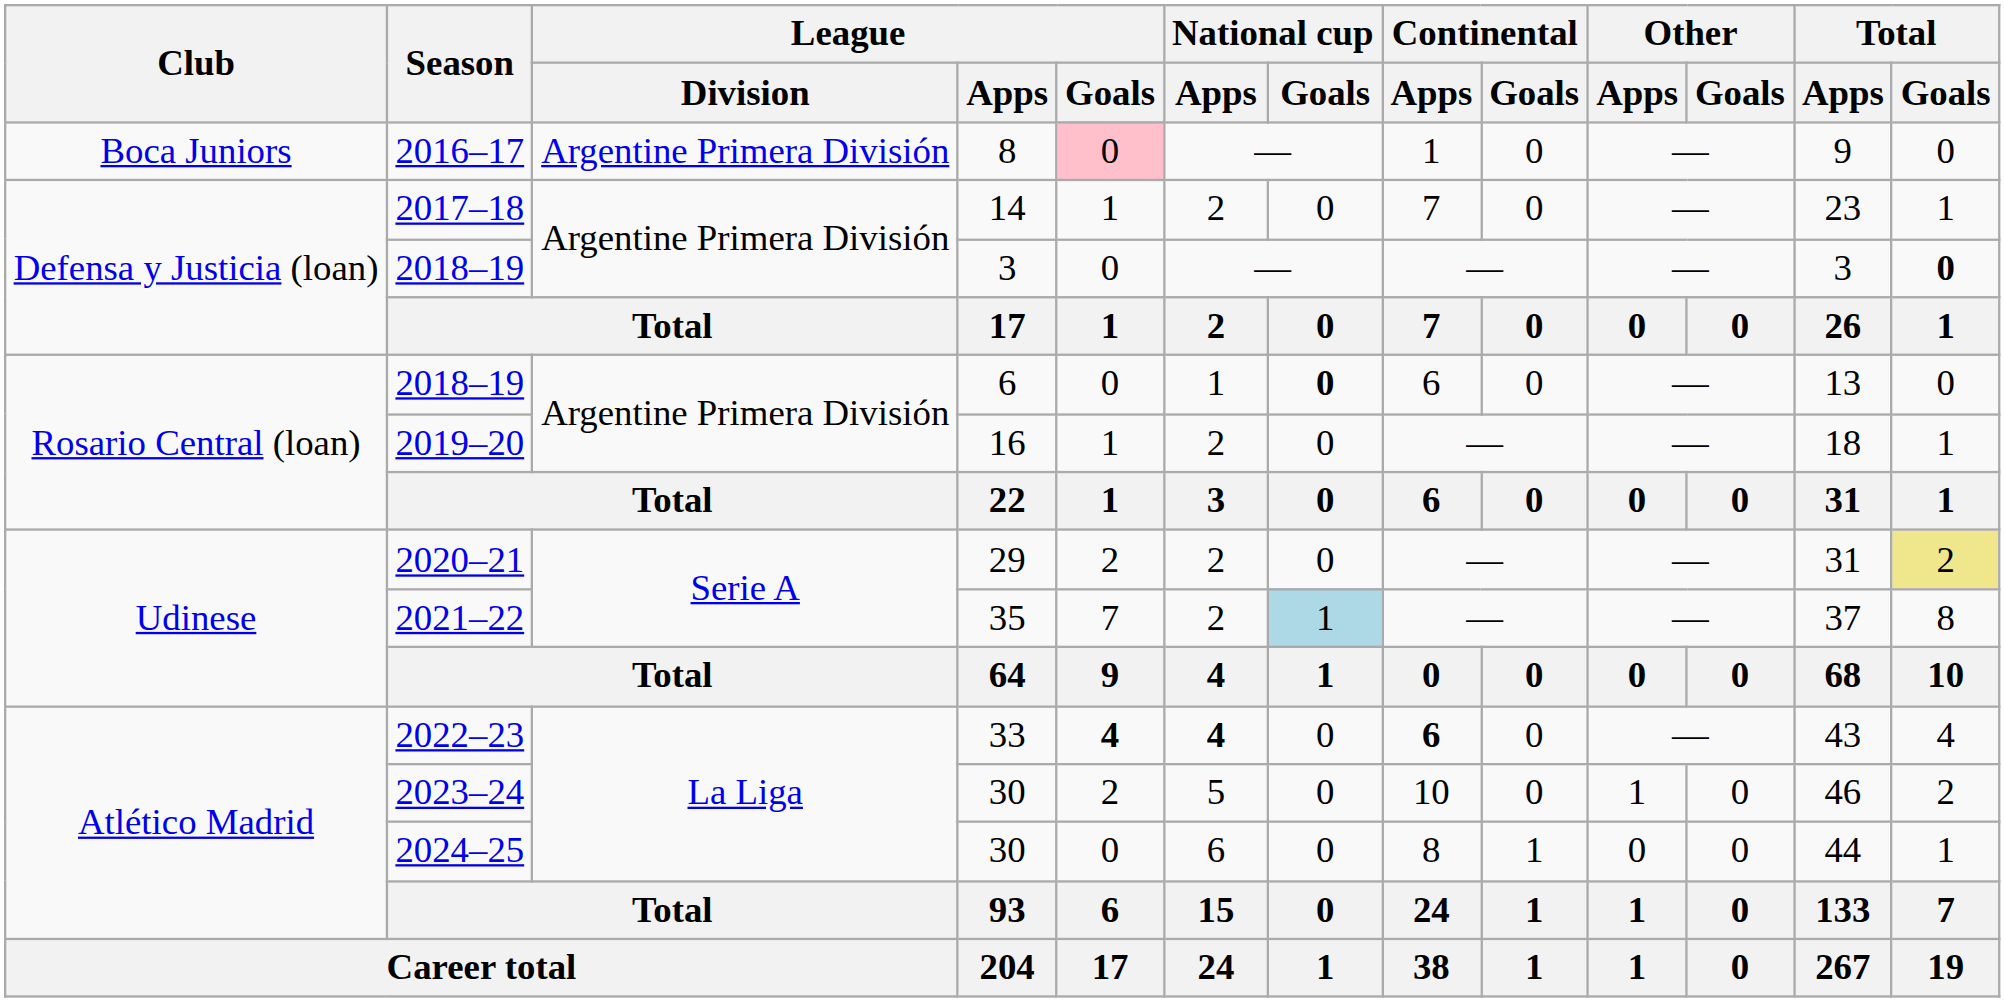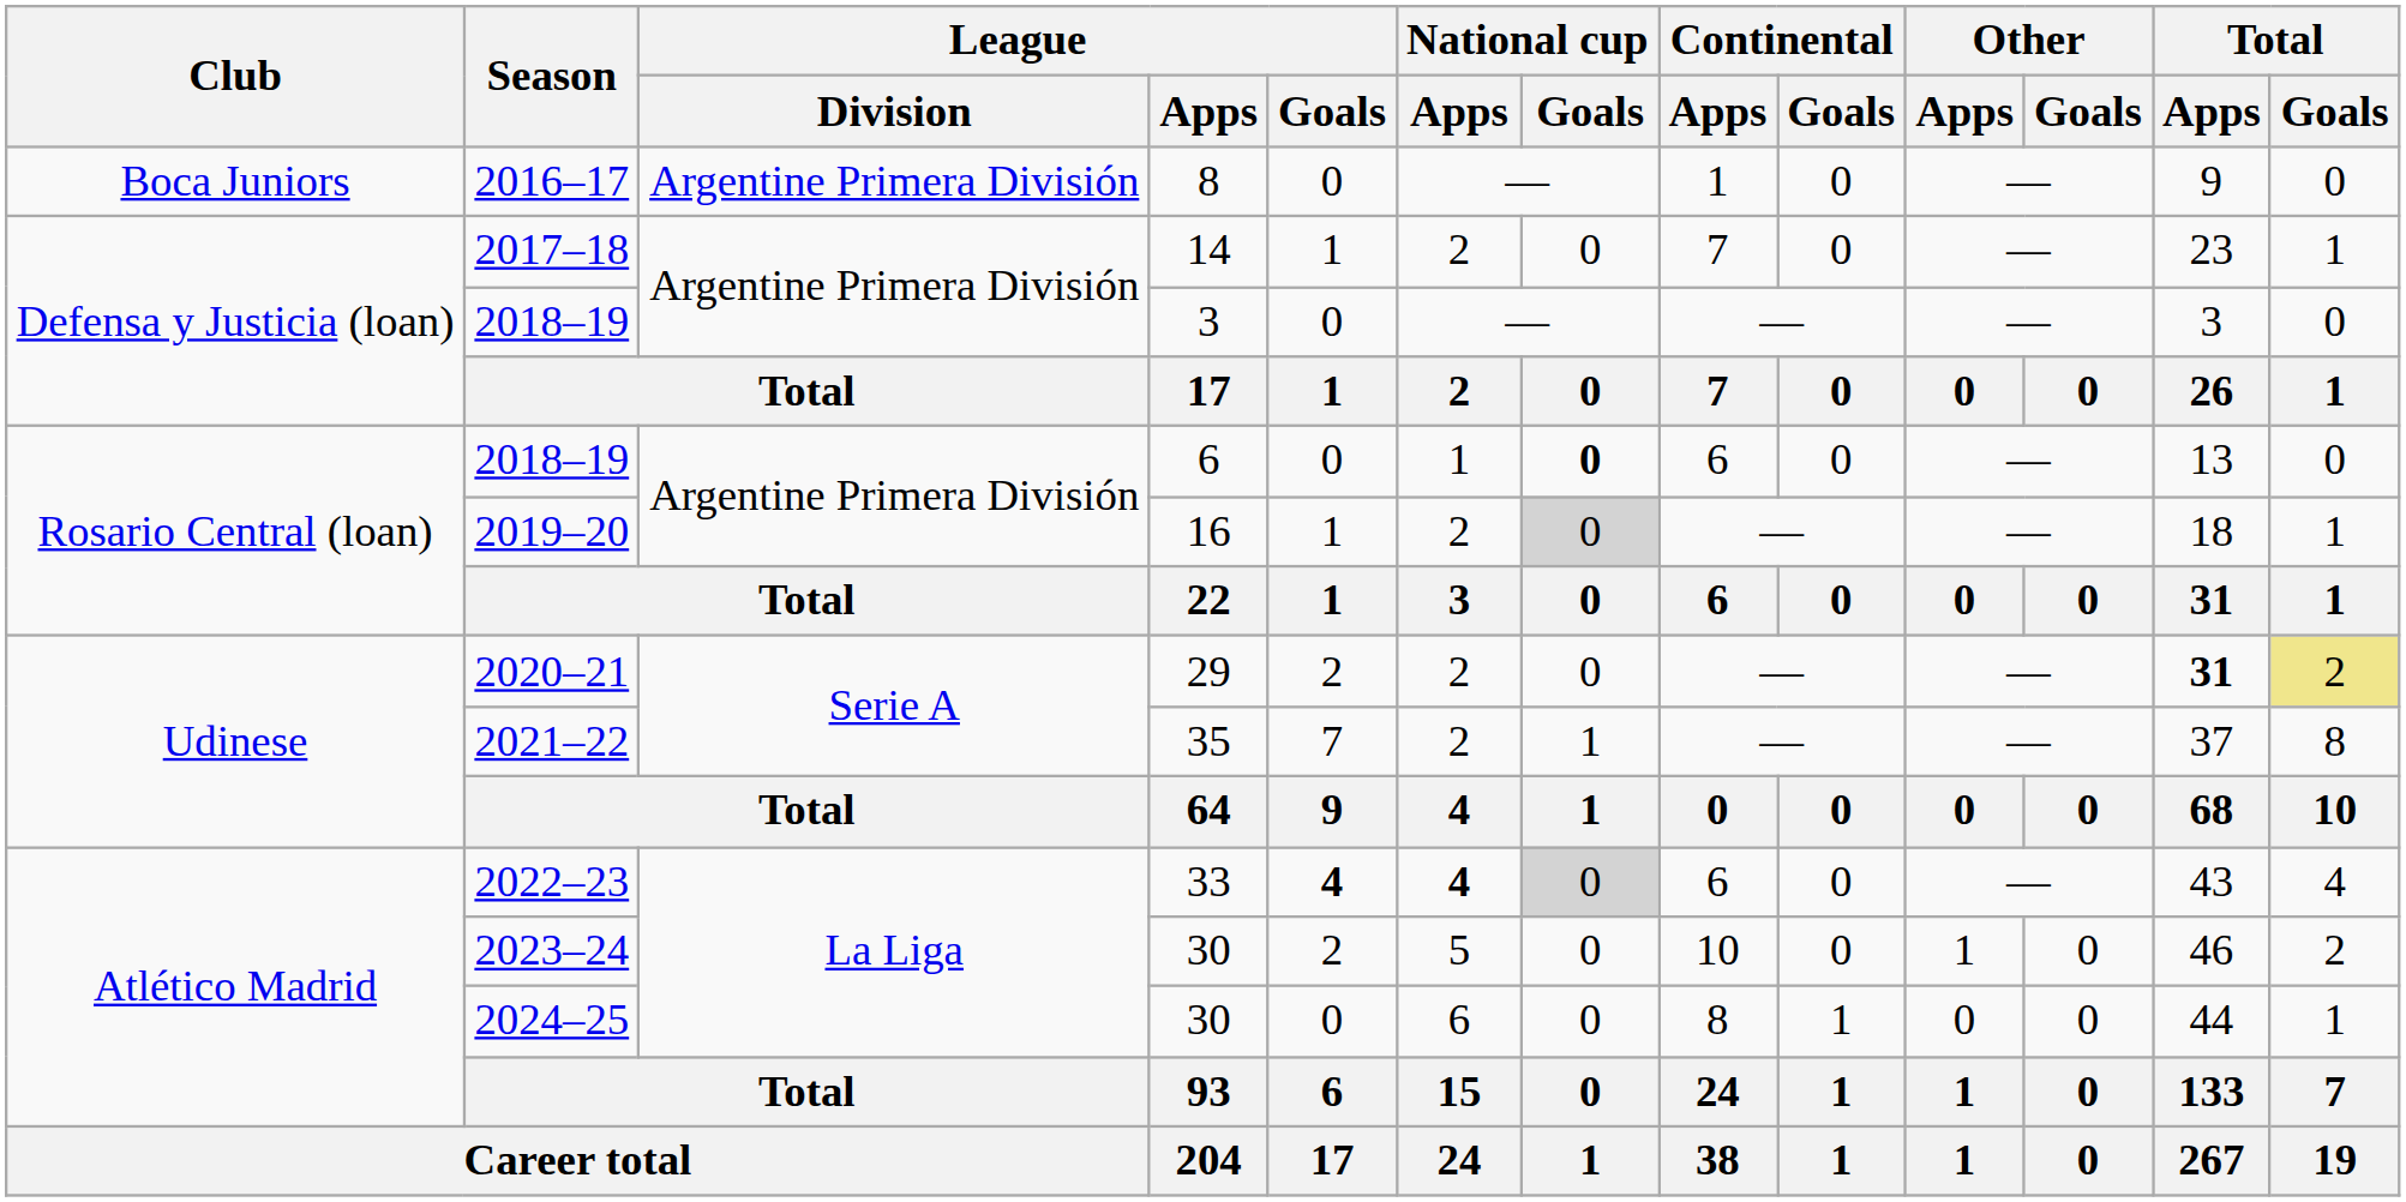2016–17 | League / Goals: pink background -> no background
2018–19 / 3 | Total / Goals: bold -> normal
2019–20 | National cup / Goals: no background -> lightgrey background
2020–21 | Total / Apps: normal -> bold
2021–22 | National cup / Goals: lightblue background -> no background
2022–23 | National cup / Goals: no background -> lightgrey background
2022–23 | Continental / Apps: bold -> normal
